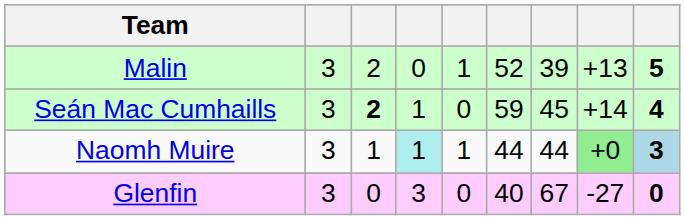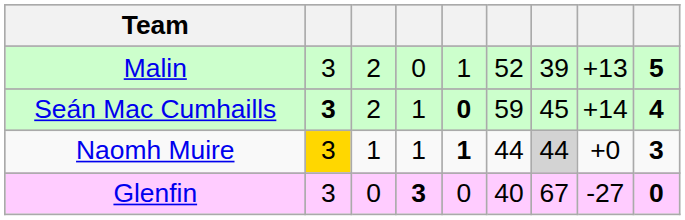Seán Mac Cumhaills | column 2: normal -> bold
Seán Mac Cumhaills | column 3: bold -> normal
Seán Mac Cumhaills | column 5: normal -> bold
Naomh Muire | column 2: no background -> gold background
Naomh Muire | column 4: paleturquoise background -> no background
Naomh Muire | column 5: normal -> bold
Naomh Muire | column 7: no background -> lightgrey background
Naomh Muire | column 8: lightgreen background -> no background
Naomh Muire | column 9: lightblue background -> no background
Glenfin | column 4: normal -> bold
